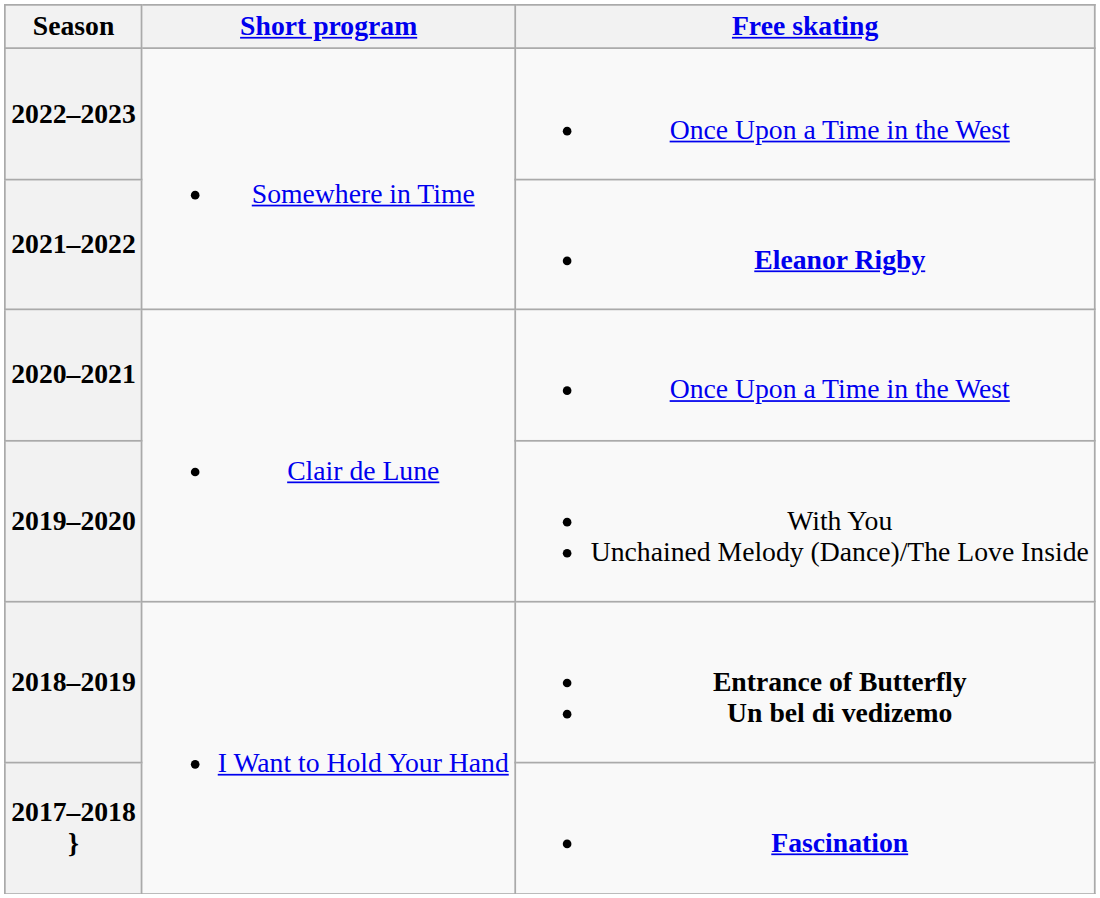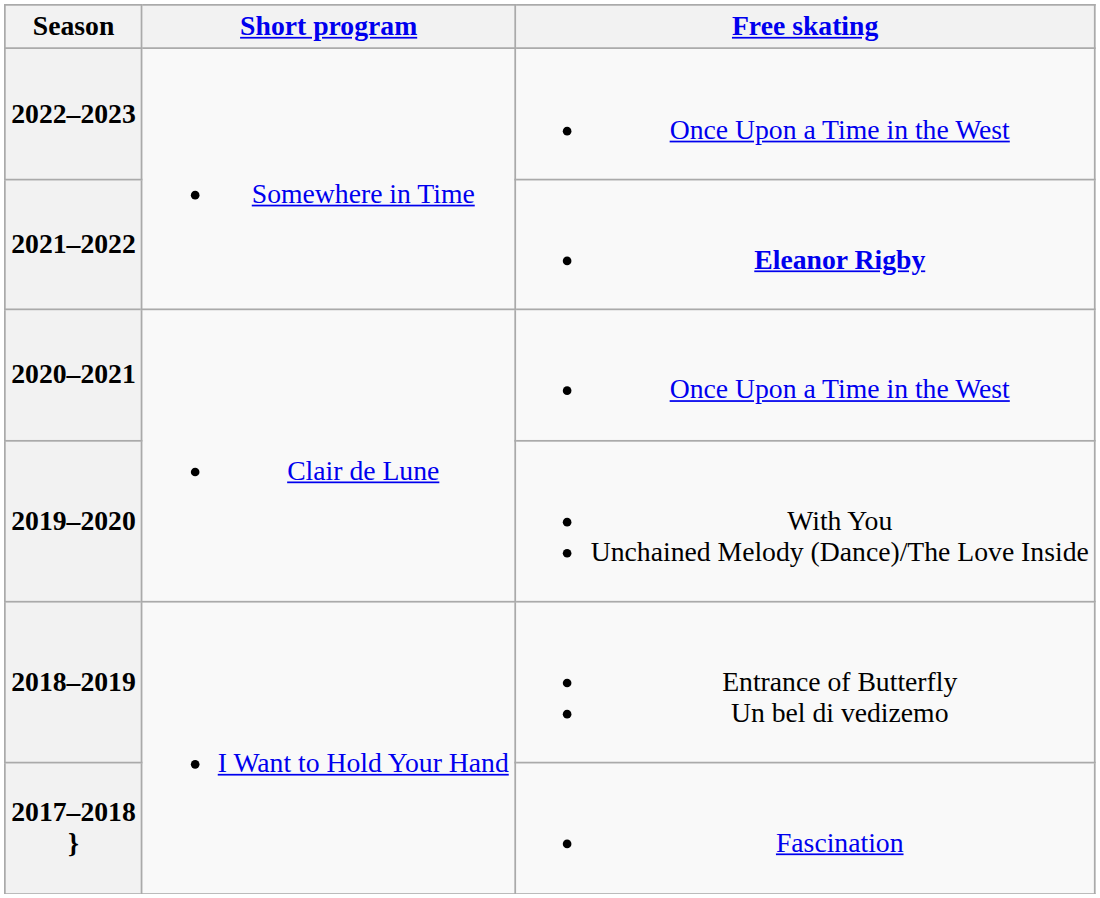2018–2019 | Free skating: bold -> normal
2017–2018 } | Free skating: bold -> normal
